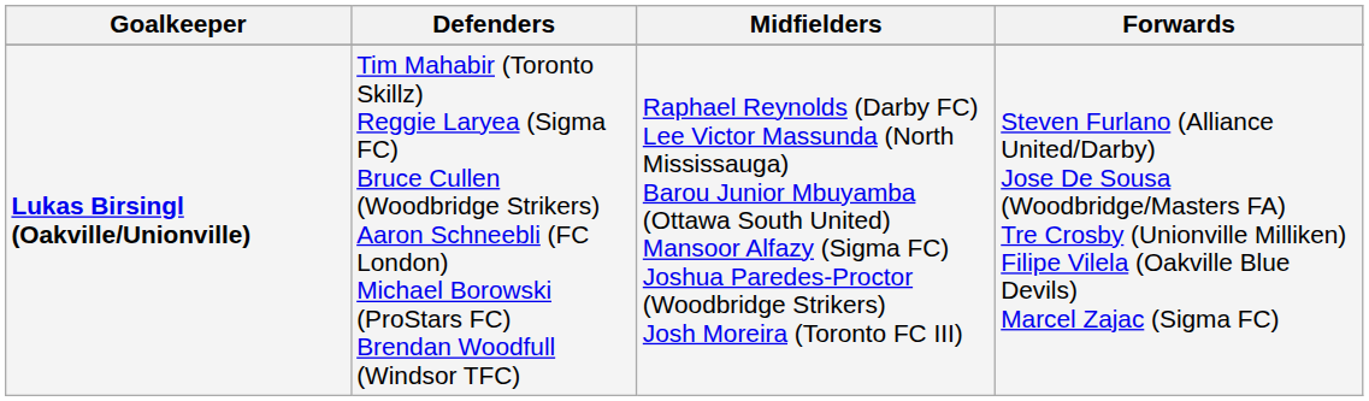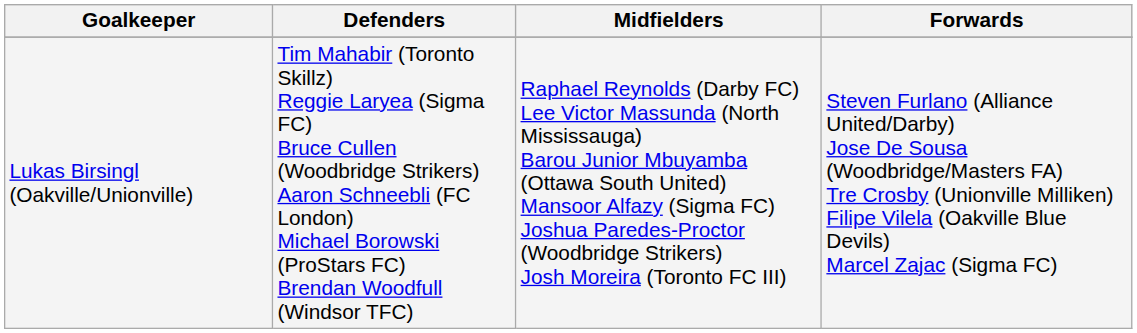Lukas Birsingl (Oakville/Unionville) | Goalkeeper: bold -> normal
